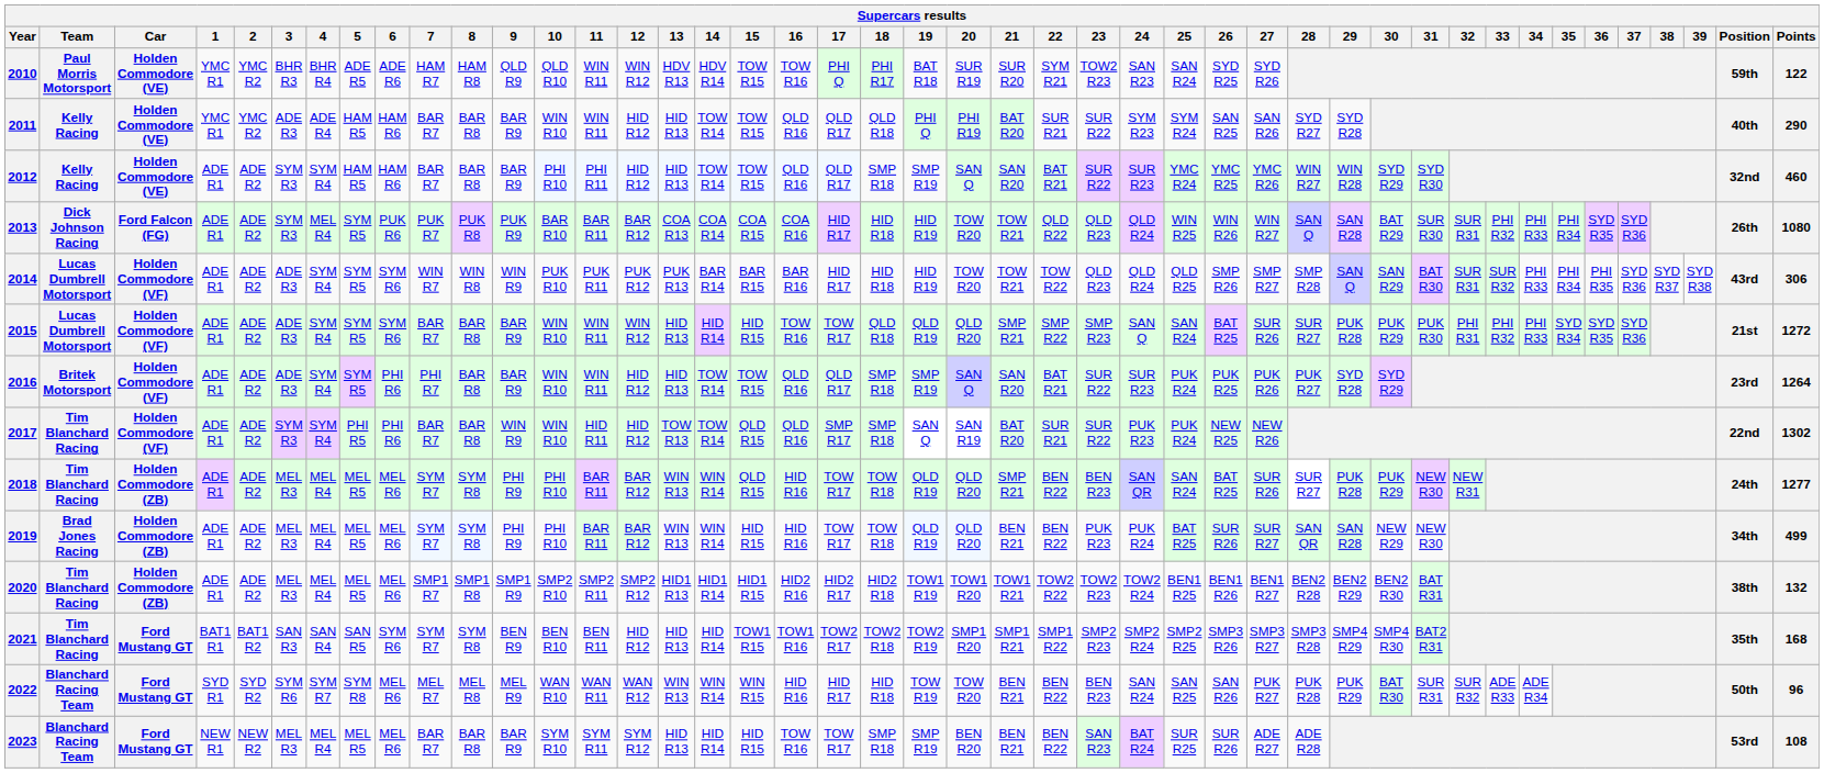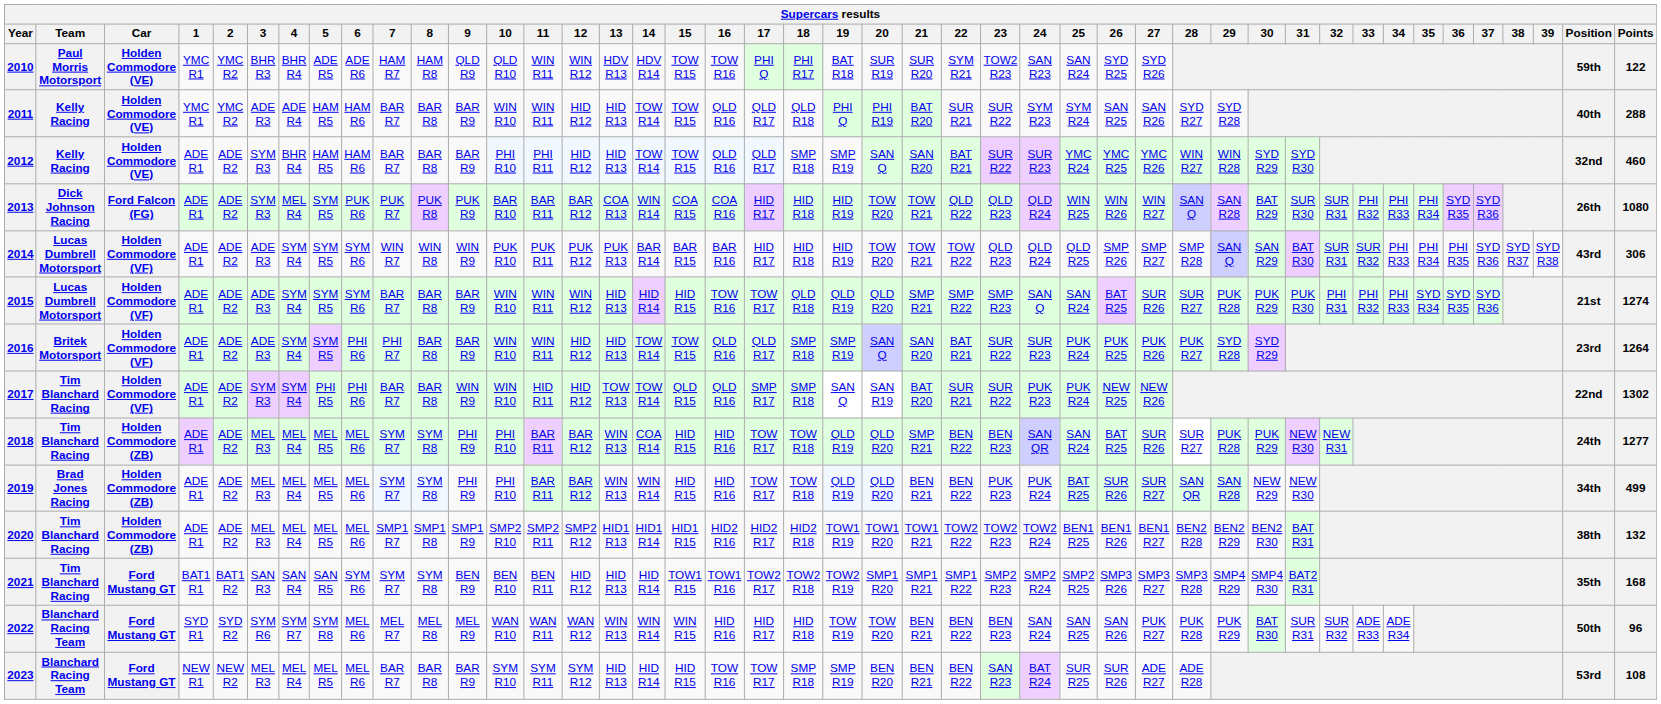2011 | Points: 290 -> 288
2012 | 4: SYM R4 -> BHR R4
2013 | 14: COA R14 -> WIN R14
2015 | Points: 1272 -> 1274
2018 | 14: WIN R14 -> COA R14
2018 | 15: QLD R15 -> HID R15
